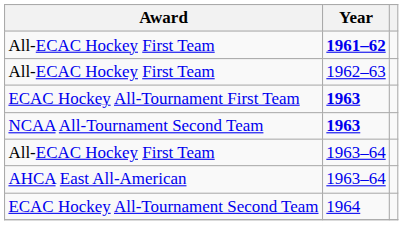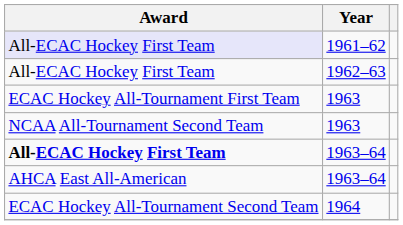row 2 | Award: no background -> lavender background
row 2 | Year: bold -> normal
row 4 | Year: bold -> normal
row 5 | Year: bold -> normal
row 6 | Award: normal -> bold
